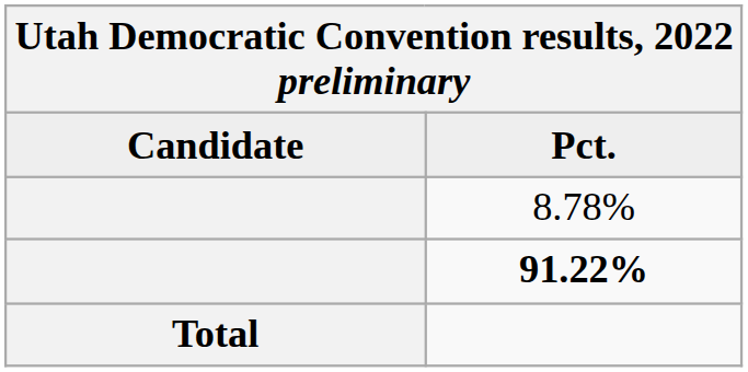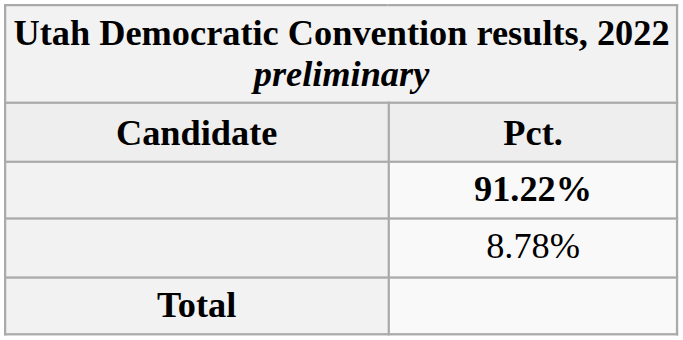rows swapped: 91.22% <-> 8.78%
